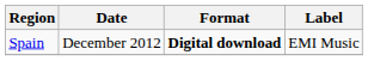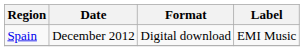Spain | Format: bold -> normal
